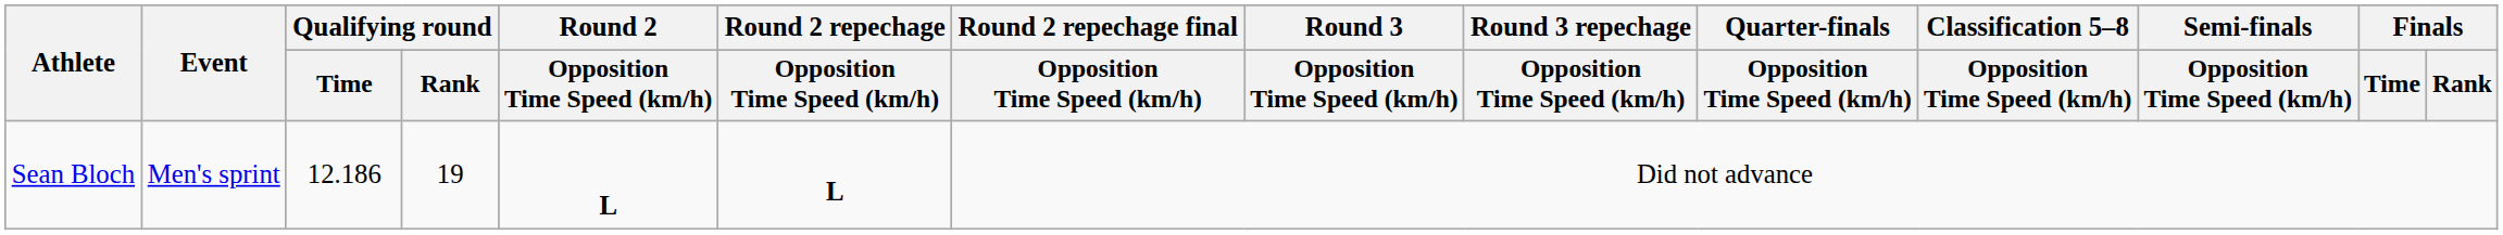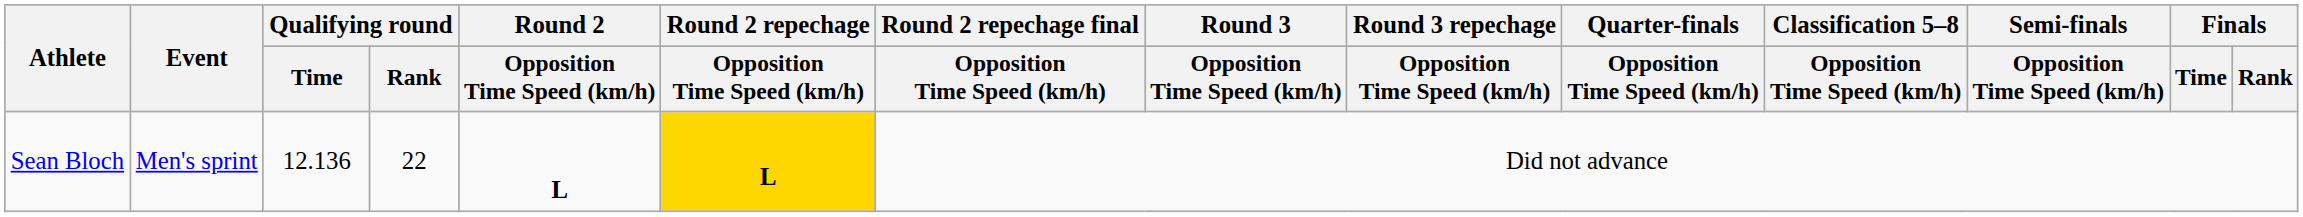Sean Bloch | Qualifying round / Time: 12.186 -> 12.136
Sean Bloch | Qualifying round / Rank: 19 -> 22
Sean Bloch | Round 2 repechage / Opposition Time Speed (km/h): no background -> gold background
